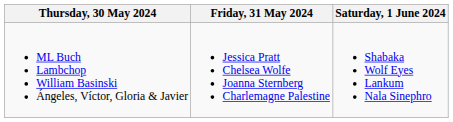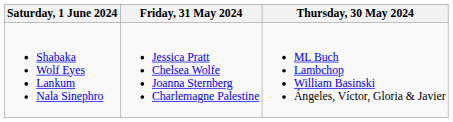columns swapped: Thursday, 30 May 2024 <-> Saturday, 1 June 2024
